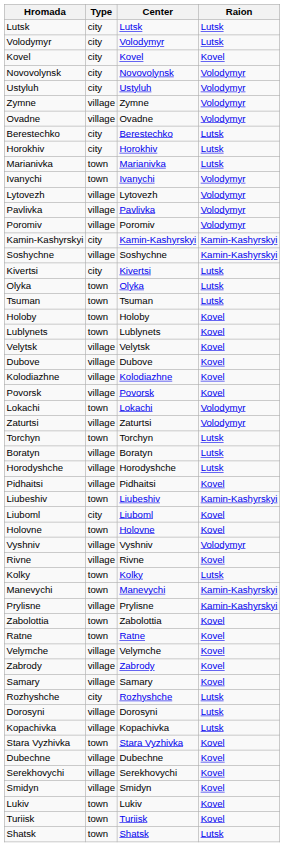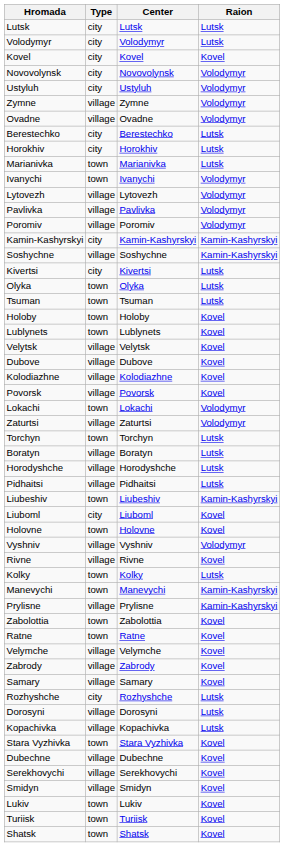row 32 | Raion: Kovel -> Lutsk
row 55 | Raion: Lutsk -> Kovel
